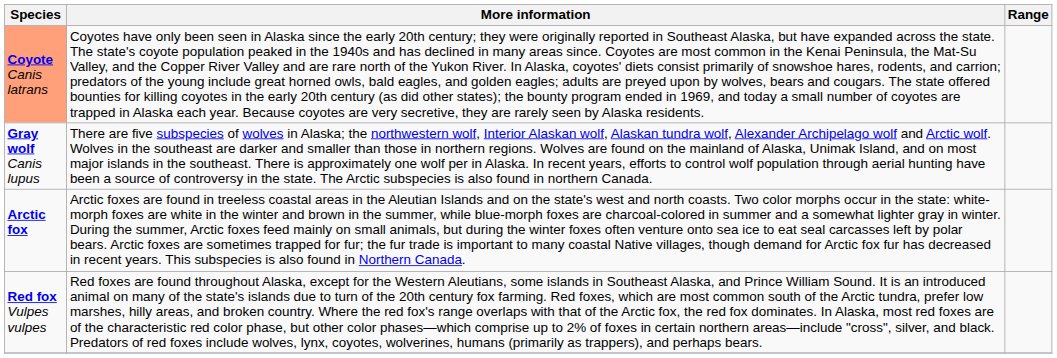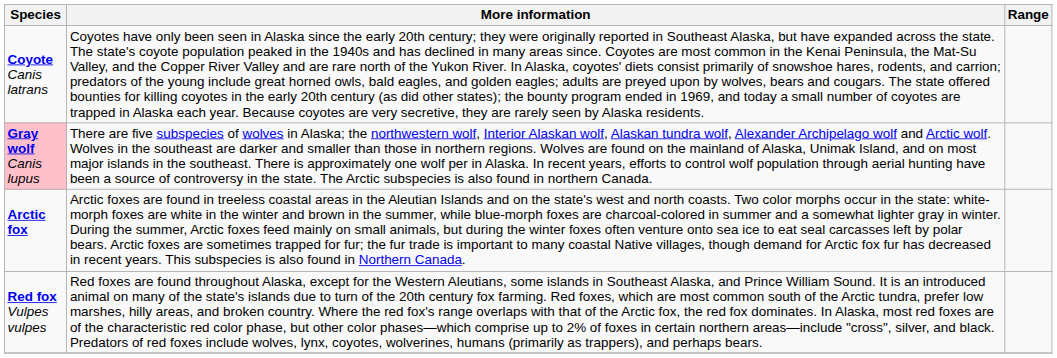Coyote Canis latrans | Species: lightsalmon background -> no background
Gray wolf Canis lupus | Species: no background -> pink background
